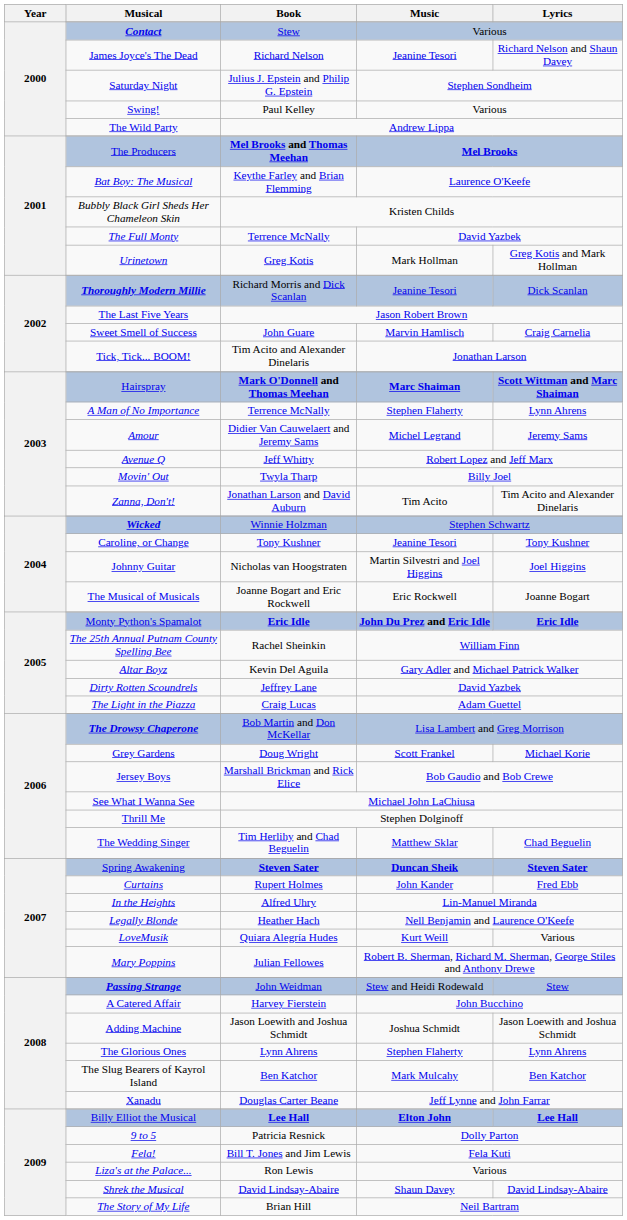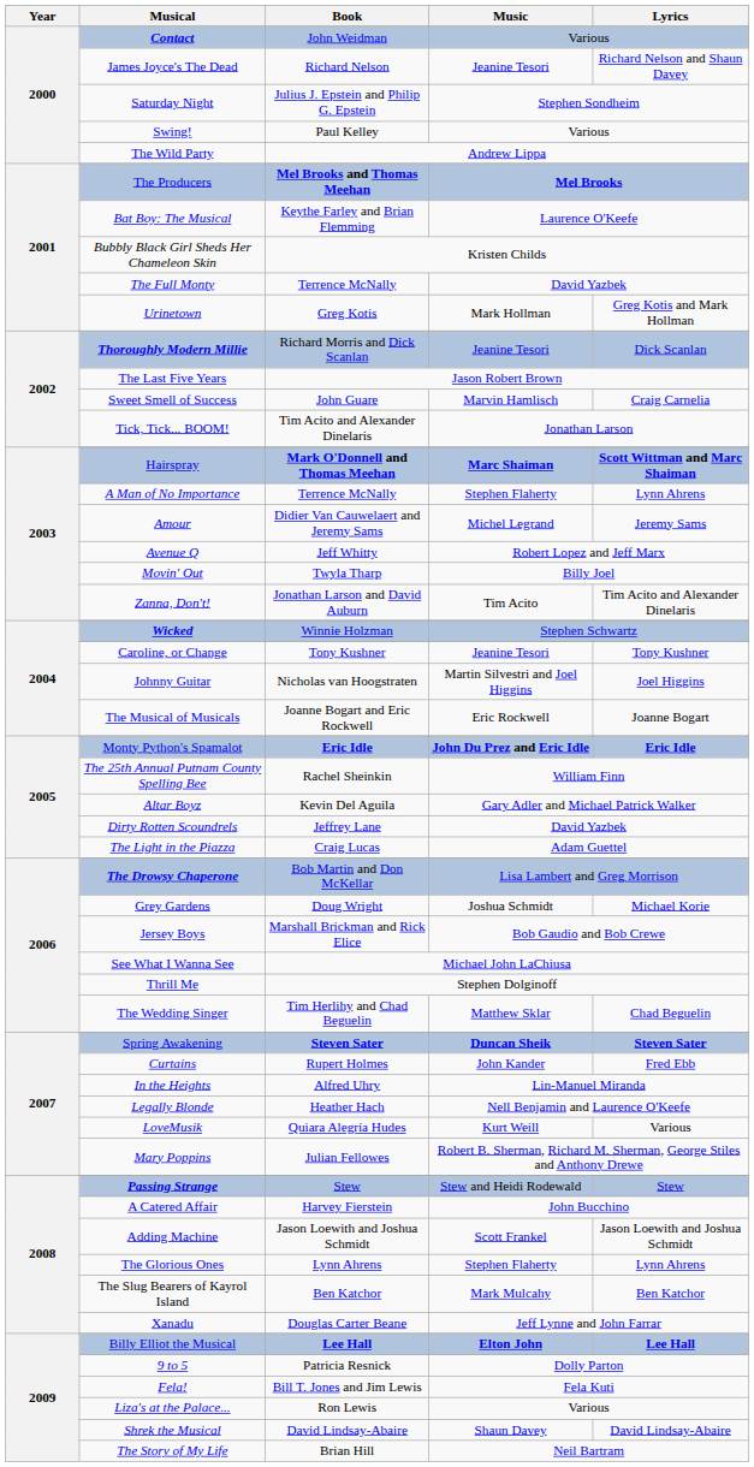Contact | Book: Stew -> John Weidman
Grey Gardens | Music: Scott Frankel -> Joshua Schmidt
Passing Strange | Book: John Weidman -> Stew
Adding Machine | Music: Joshua Schmidt -> Scott Frankel
